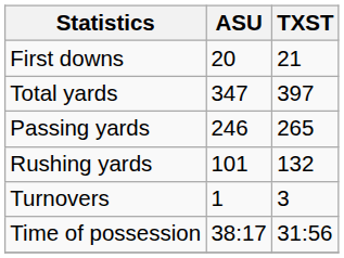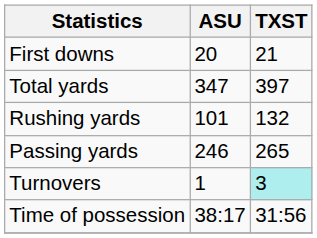rows swapped: Rushing yards <-> Passing yards
Turnovers | TXST: no background -> paleturquoise background
